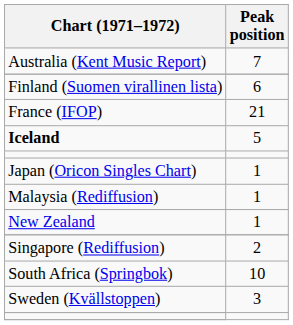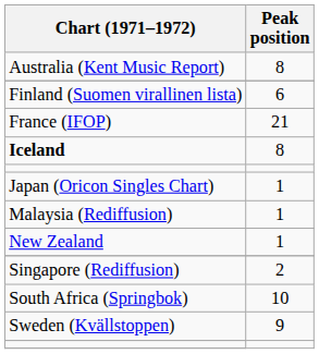row 2 | Peak position: 7 -> 8
row 5 | Peak position: 5 -> 8
row 12 | Peak position: 3 -> 9
